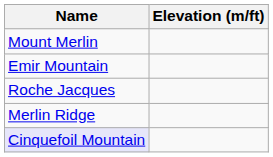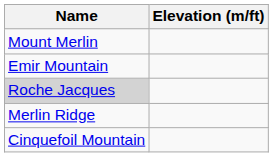Roche Jacques | Name: no background -> lightgrey background
Cinquefoil Mountain | Name: lavender background -> no background
